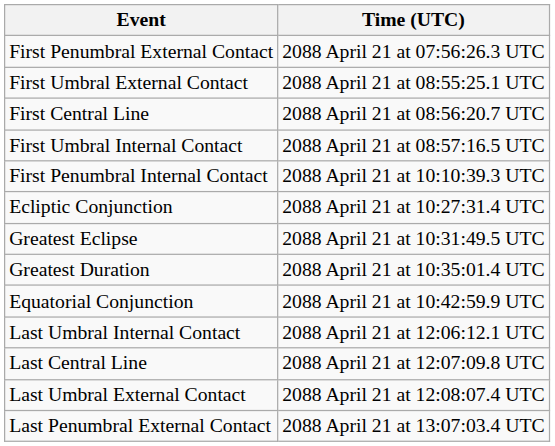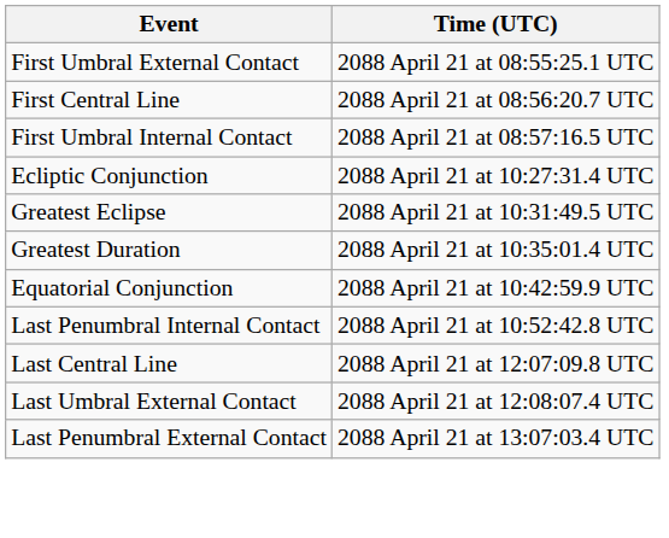- row: First Penumbral External Contact | 2088 April 21 at 07:56:26.3 UTC
- row: First Penumbral Internal Contact | 2088 April 21 at 10:10:39.3 UTC
+ row: Last Penumbral Internal Contact | 2088 April 21 at 10:52:42.8 UTC
- row: Last Umbral Internal Contact | 2088 April 21 at 12:06:12.1 UTC
